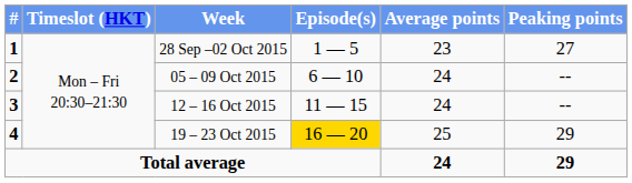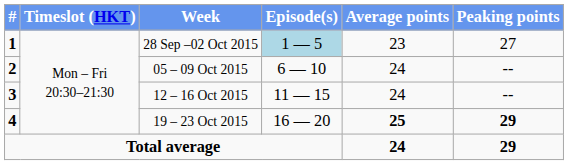28 Sep –02 Oct 2015 | Episode(s): no background -> lightblue background
19 – 23 Oct 2015 | Episode(s): gold background -> no background
19 – 23 Oct 2015 | Average points: normal -> bold
19 – 23 Oct 2015 | Peaking points: normal -> bold
